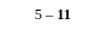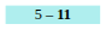row 1 | column 1: no background -> paleturquoise background
